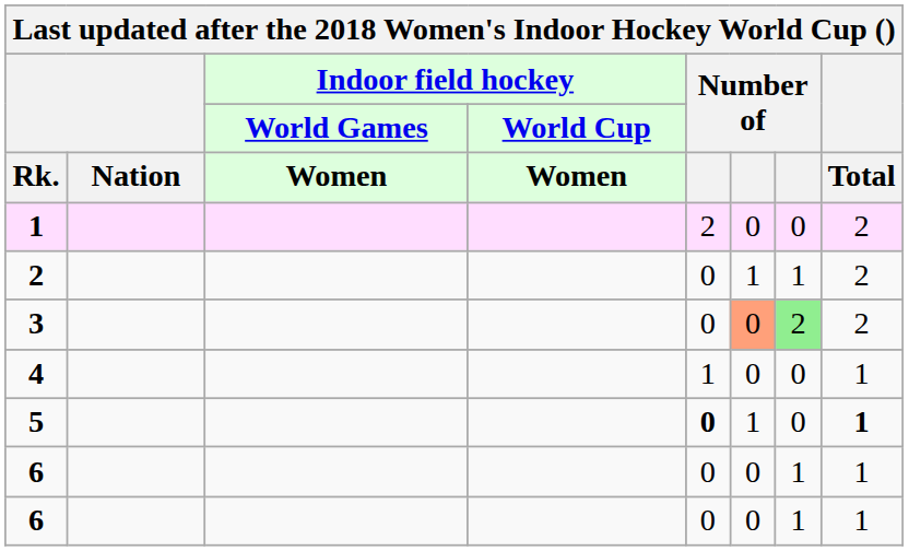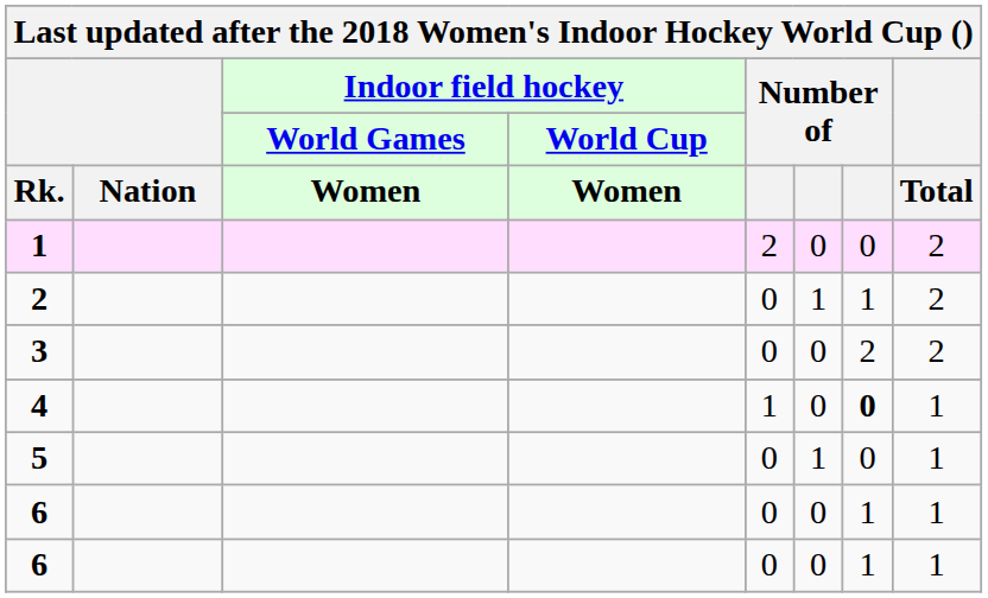3 | column 6: lightsalmon background -> no background
3 | column 7: lightgreen background -> no background
4 | column 7: normal -> bold
5 | column 5: bold -> normal
5 | Total: bold -> normal
